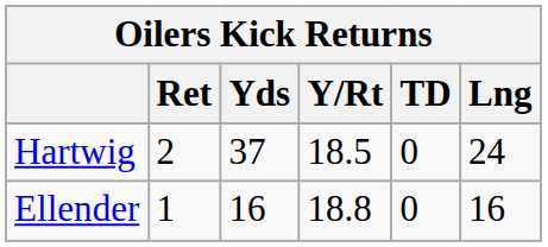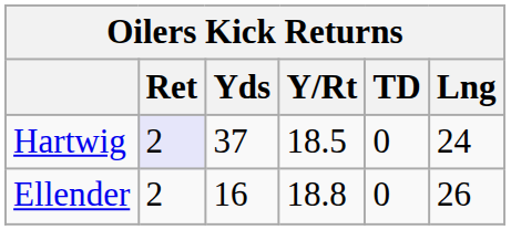Hartwig | Ret: no background -> lavender background
Ellender | Ret: 1 -> 2
Ellender | Lng: 16 -> 26
